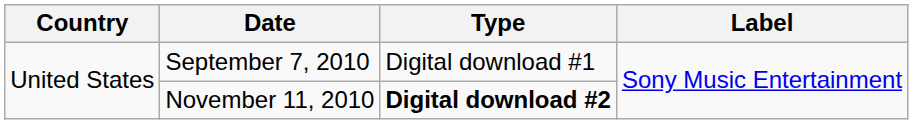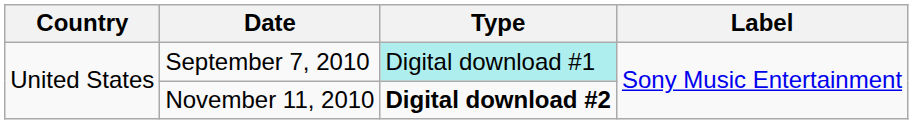September 7, 2010 | Type: no background -> paleturquoise background
